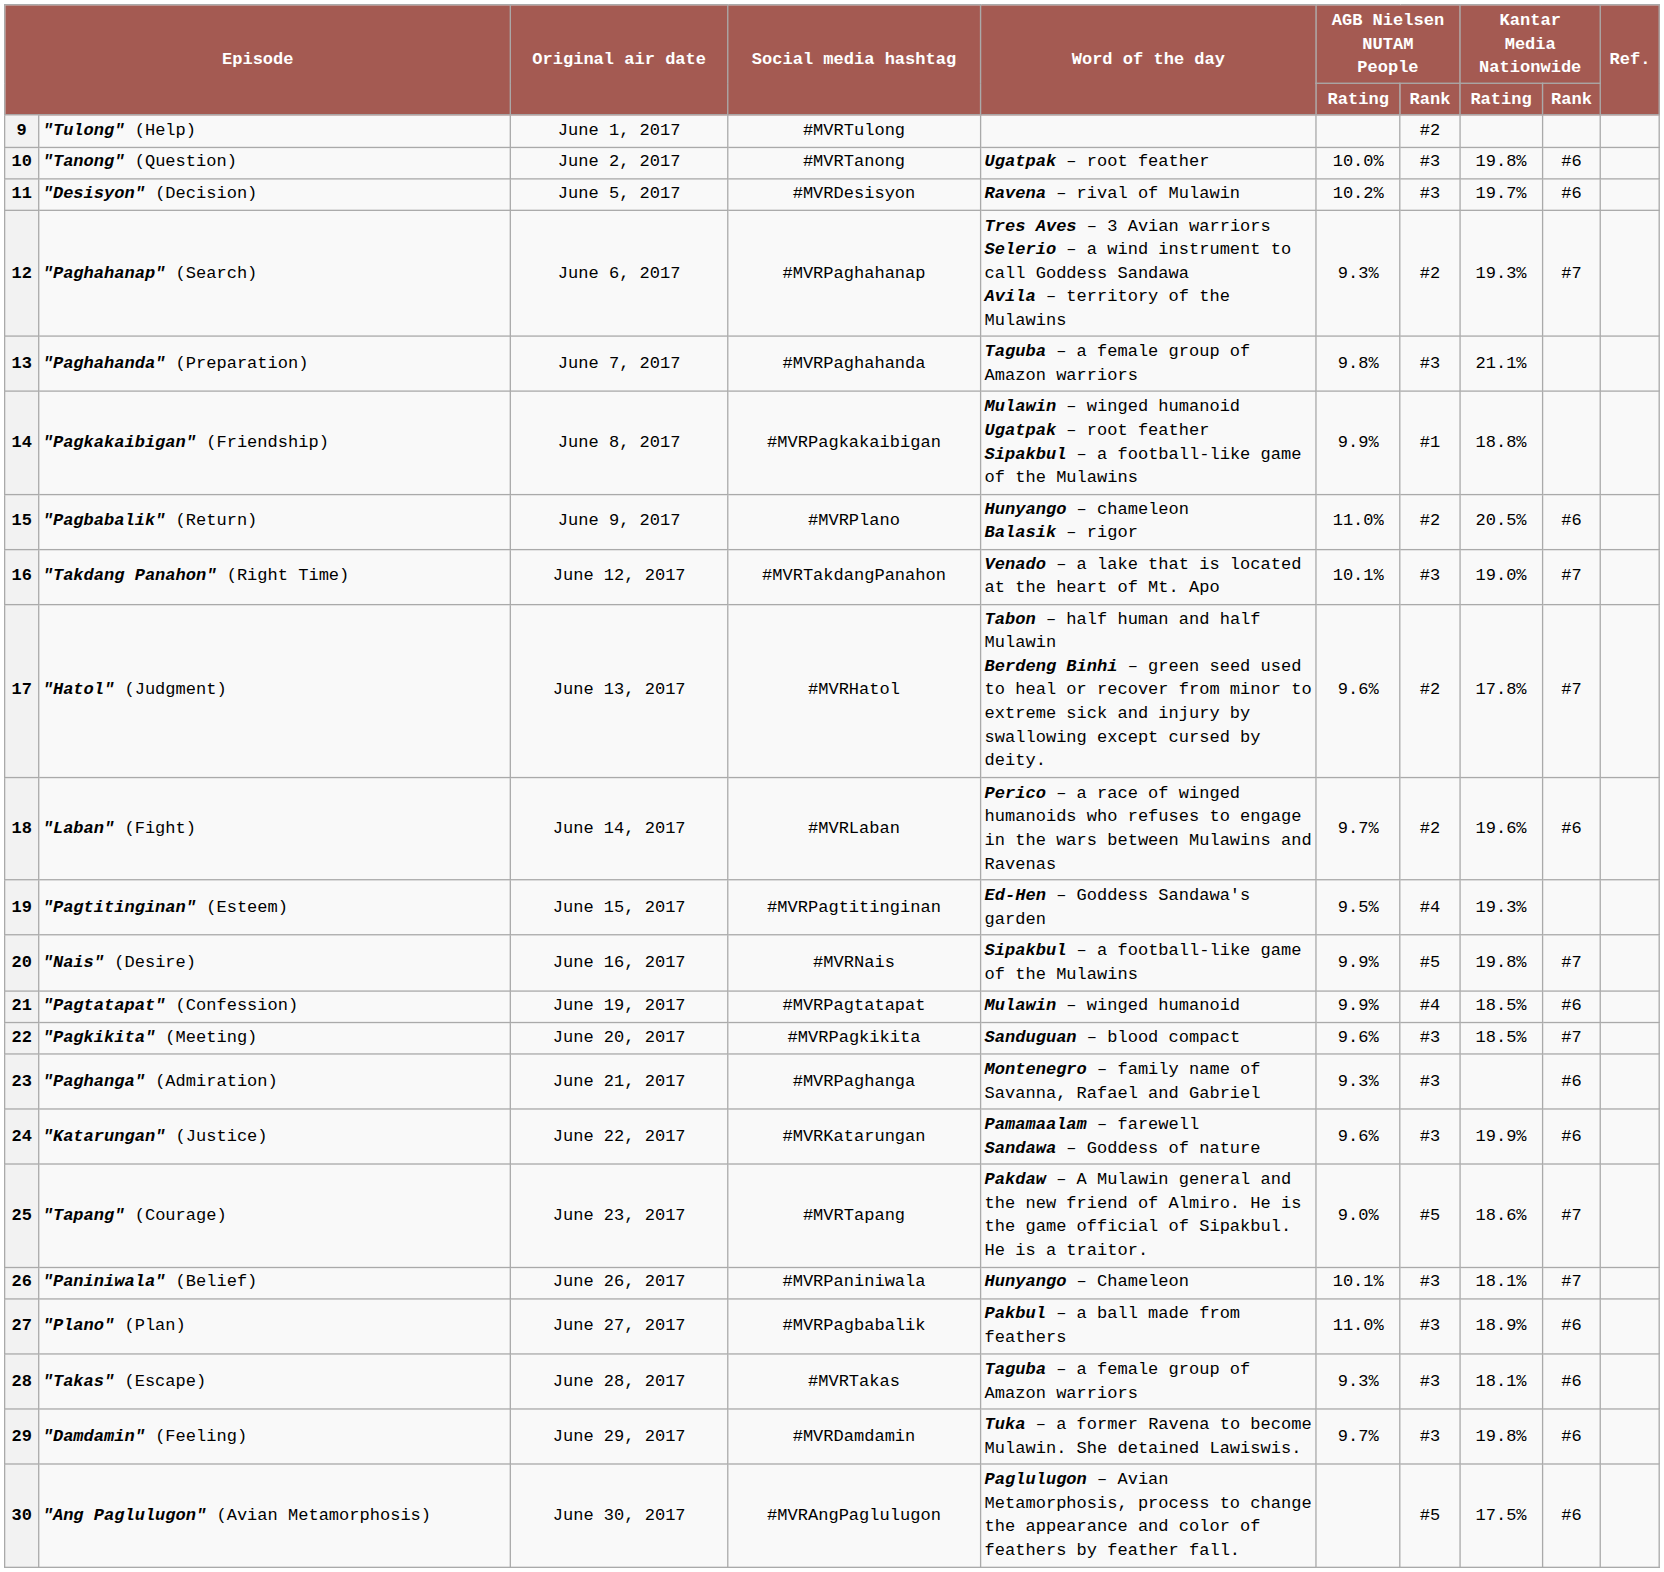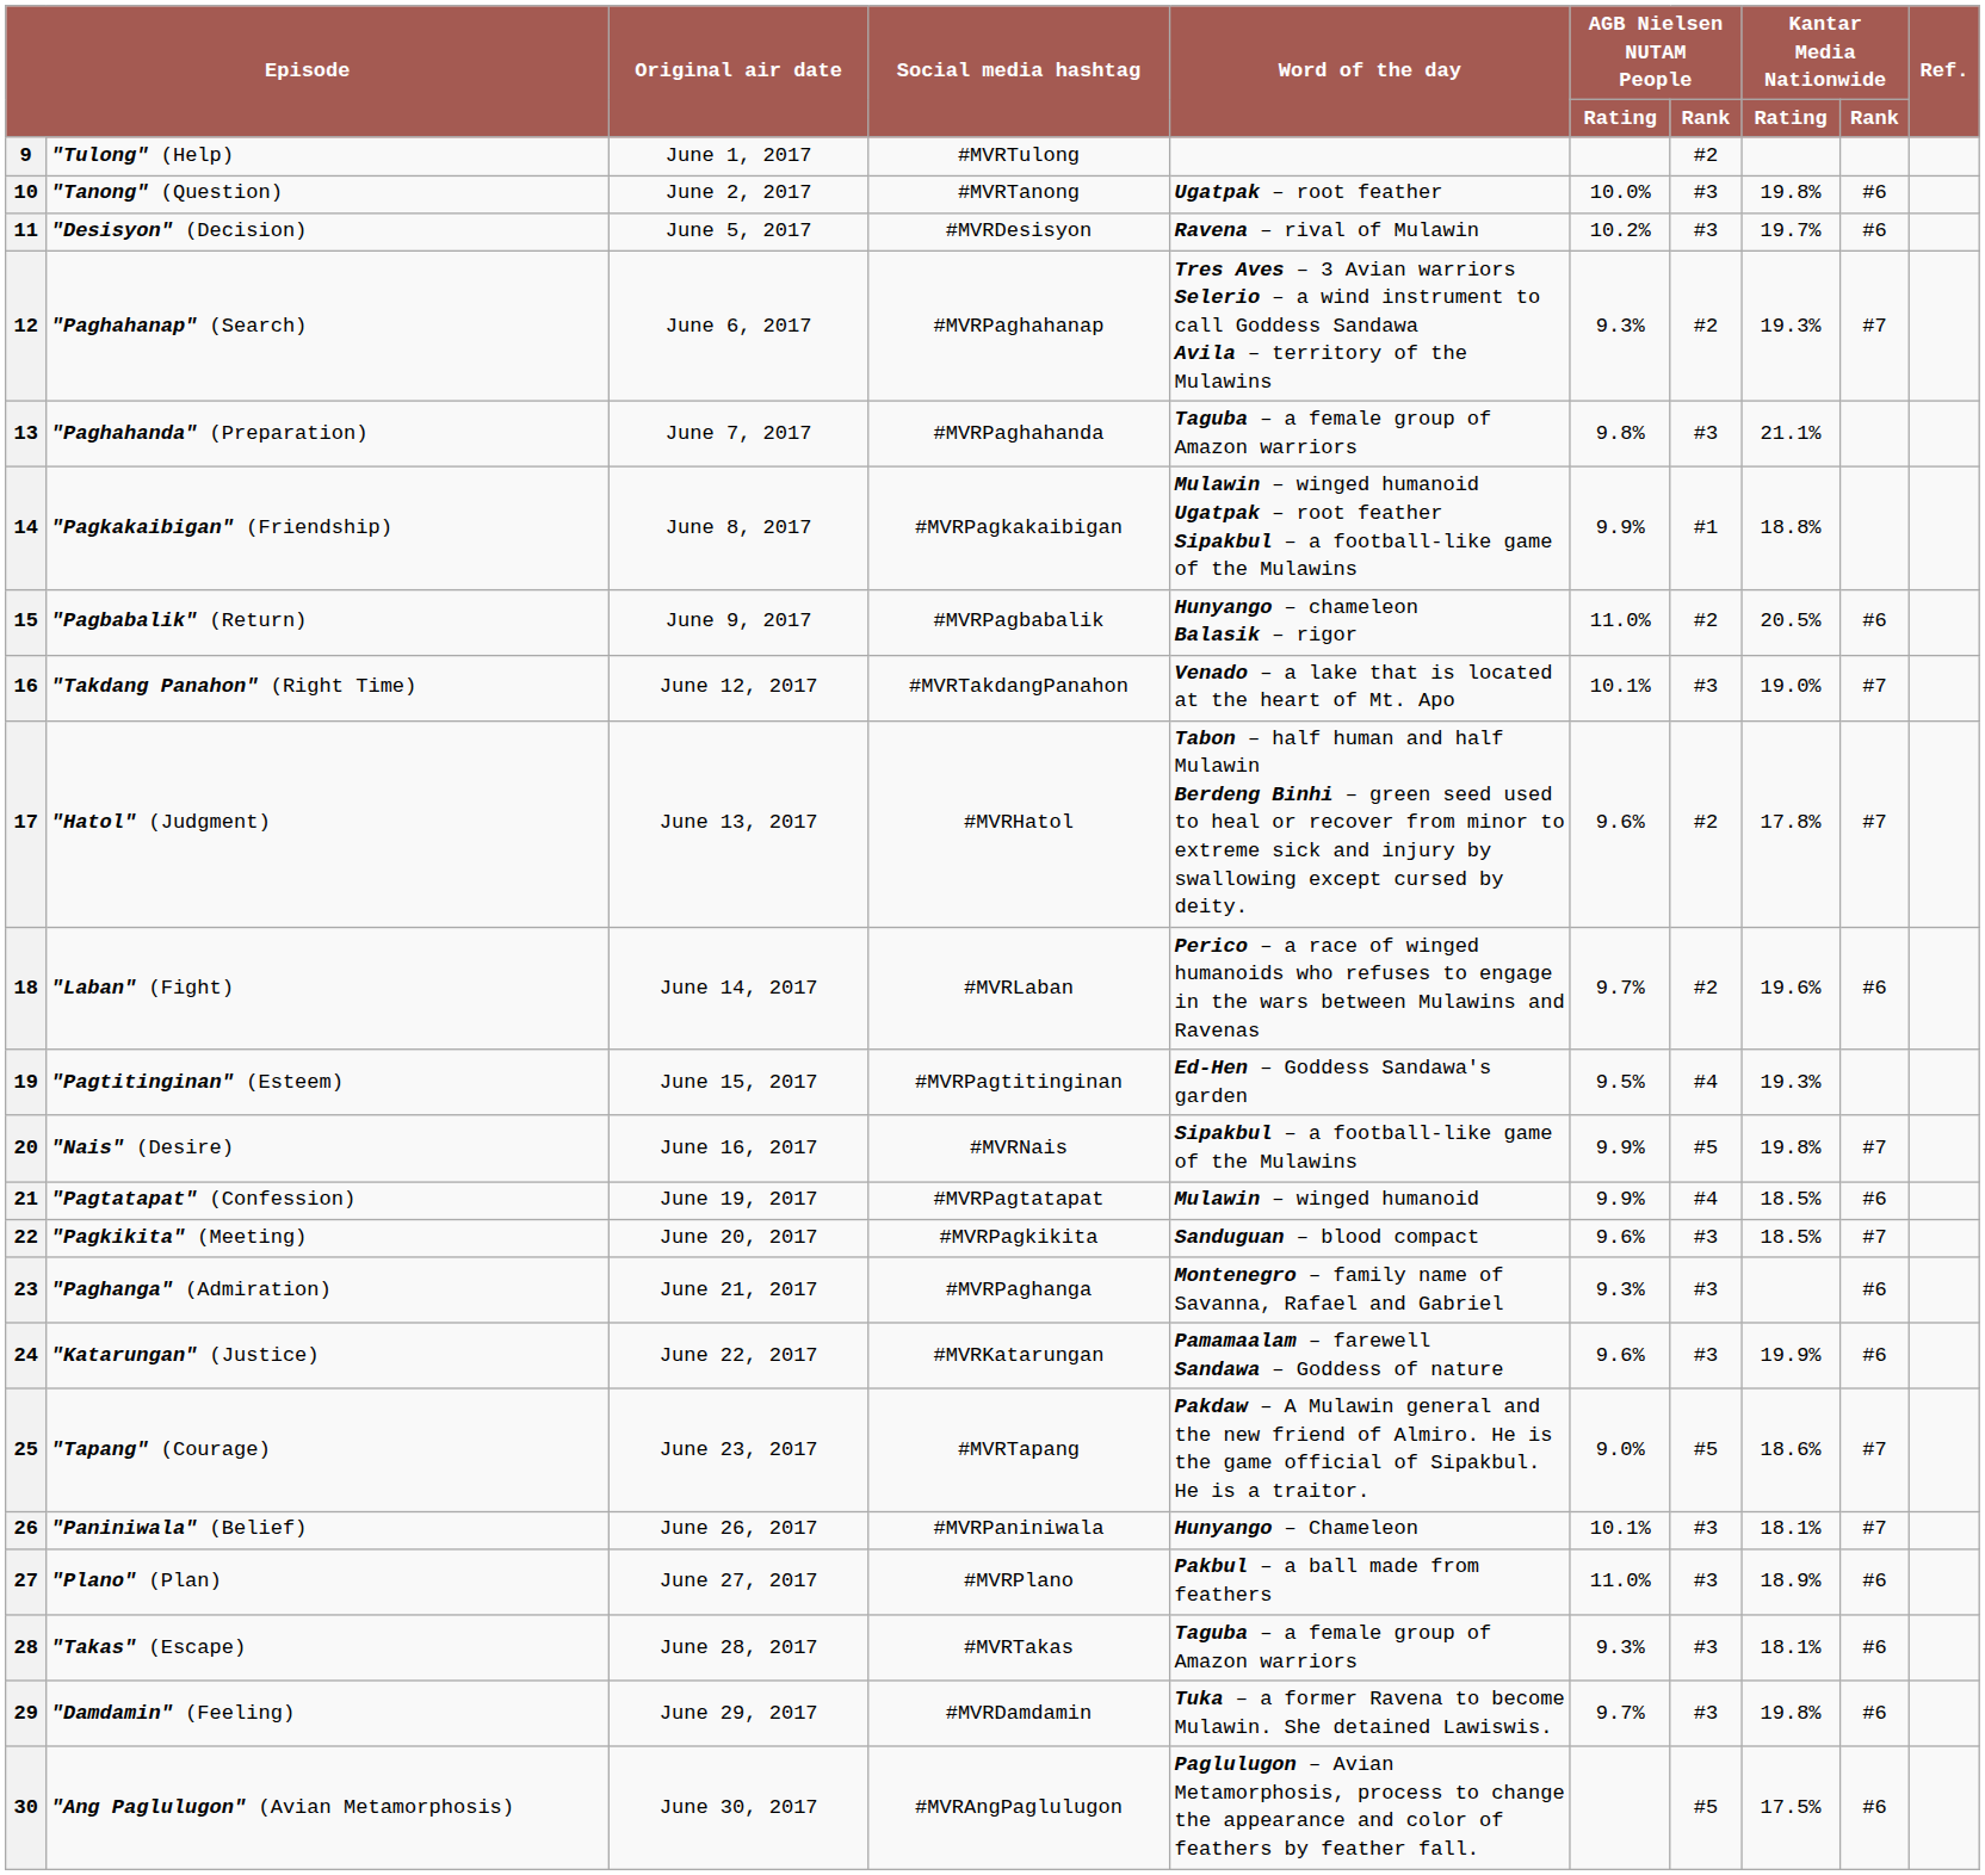15 | Social media hashtag: #MVRPlano -> #MVRPagbabalik
27 | Social media hashtag: #MVRPagbabalik -> #MVRPlano
